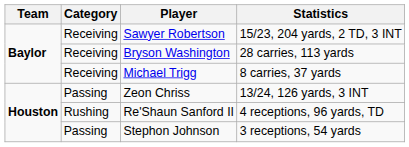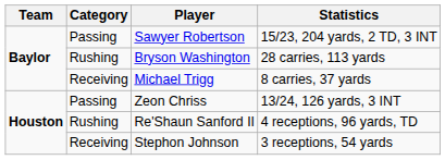Sawyer Robertson | Category: Receiving -> Passing
Bryson Washington | Category: Receiving -> Rushing
Stephon Johnson | Category: Passing -> Receiving
